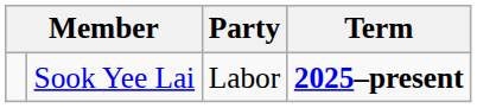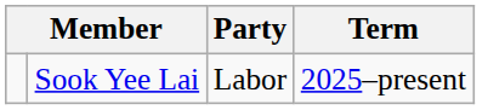Sook Yee Lai | Term: bold -> normal
